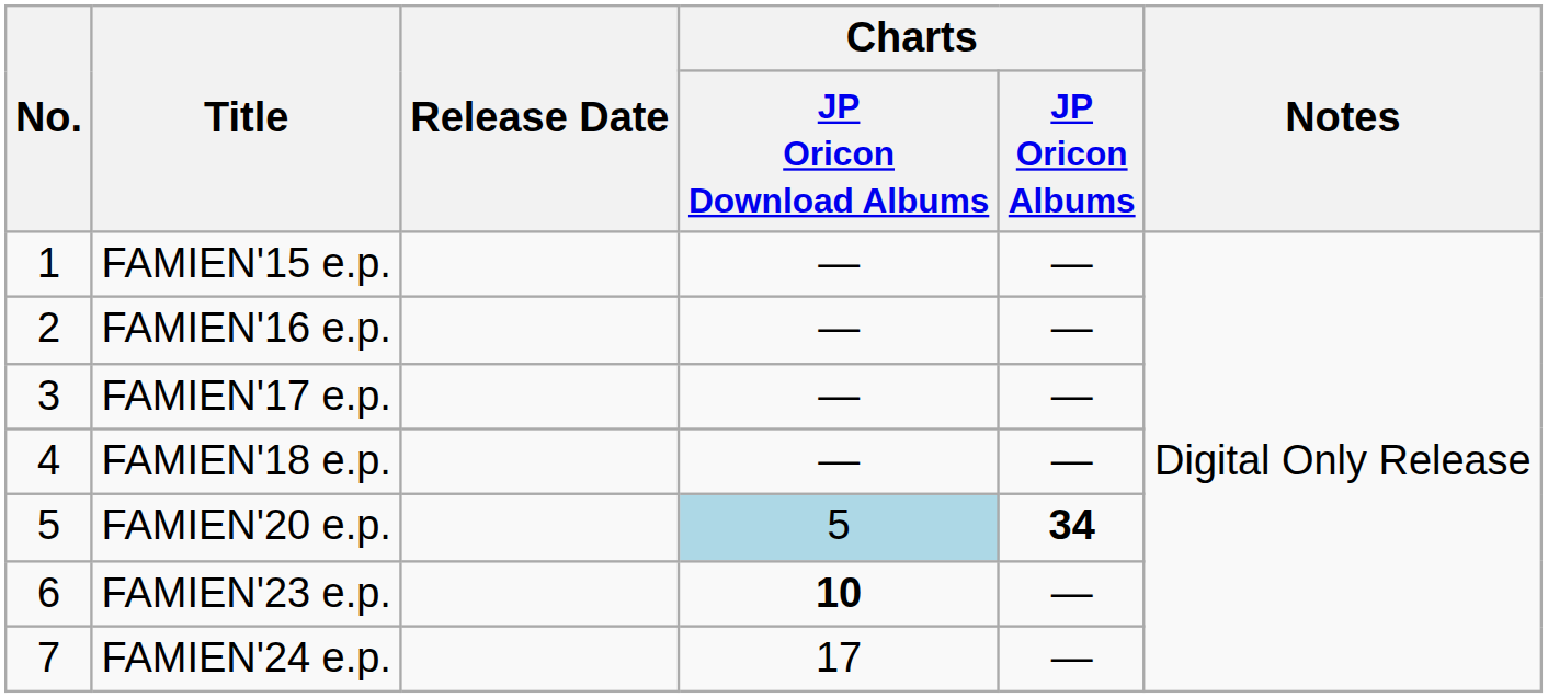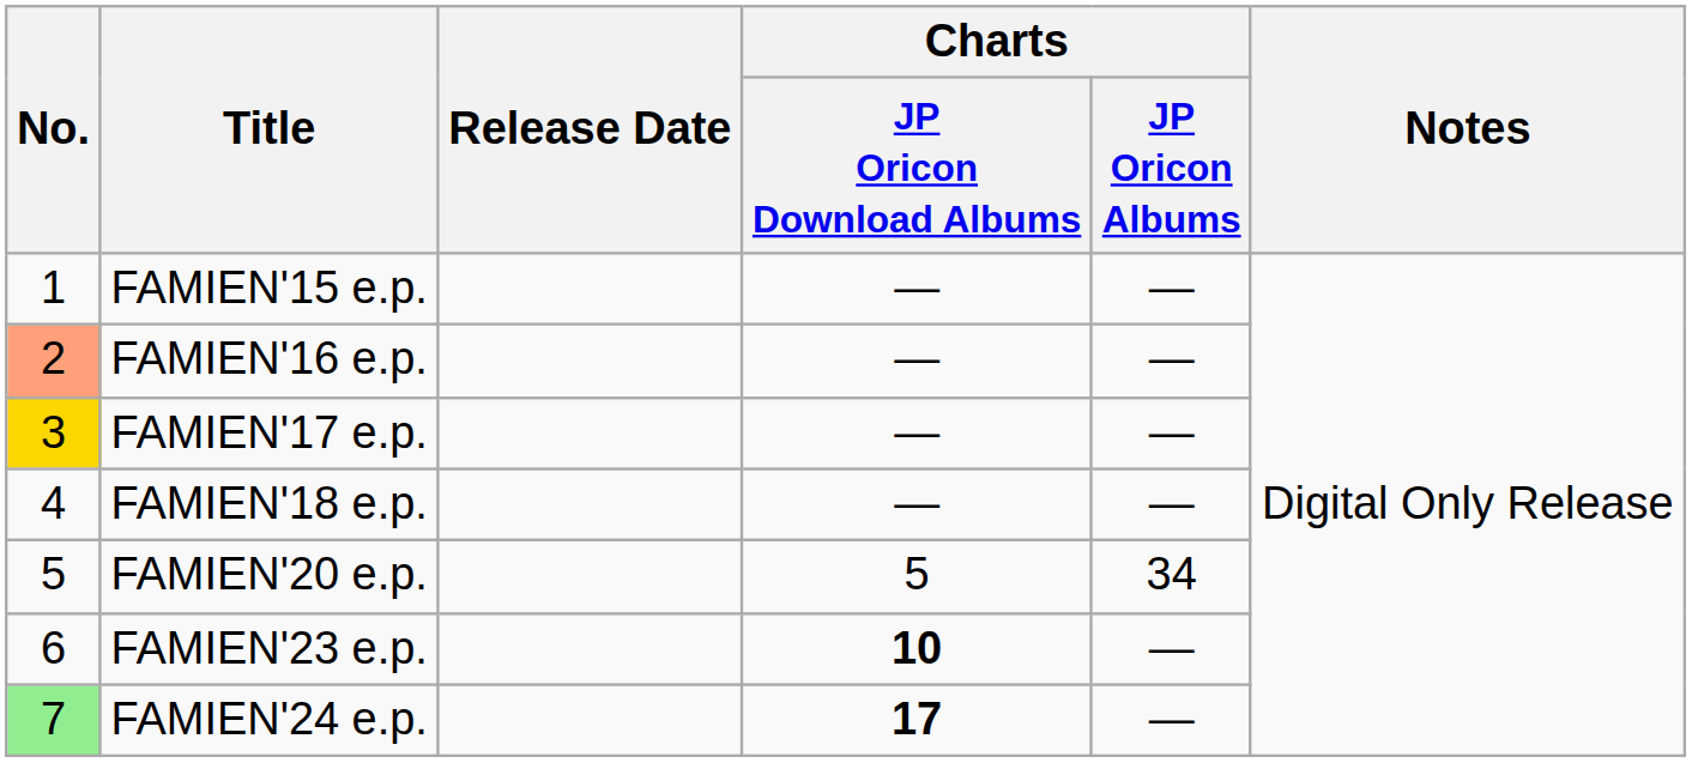FAMIEN'16 e.p. | No.: no background -> lightsalmon background
FAMIEN'17 e.p. | No.: no background -> gold background
FAMIEN'20 e.p. | Charts / JP Oricon Download Albums: lightblue background -> no background
FAMIEN'20 e.p. | Charts / JP Oricon Albums: bold -> normal
FAMIEN'24 e.p. | No.: no background -> lightgreen background
FAMIEN'24 e.p. | Charts / JP Oricon Download Albums: normal -> bold
